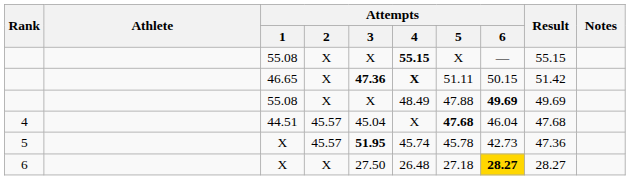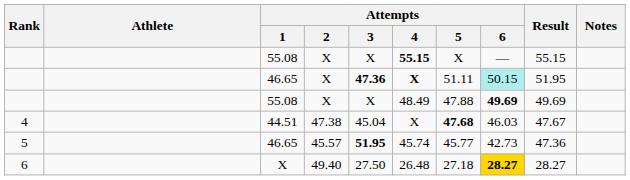row 4 | Attempts / 6: no background -> paleturquoise background
row 4 | Result: 51.42 -> 51.95
row 6 | Attempts / 2: 45.57 -> 47.38
row 6 | Attempts / 6: 46.04 -> 46.03
row 6 | Result: 47.68 -> 47.67
row 7 | Attempts / 1: X -> 46.65
row 7 | Attempts / 5: 45.78 -> 45.77
row 8 | Attempts / 2: X -> 49.40
